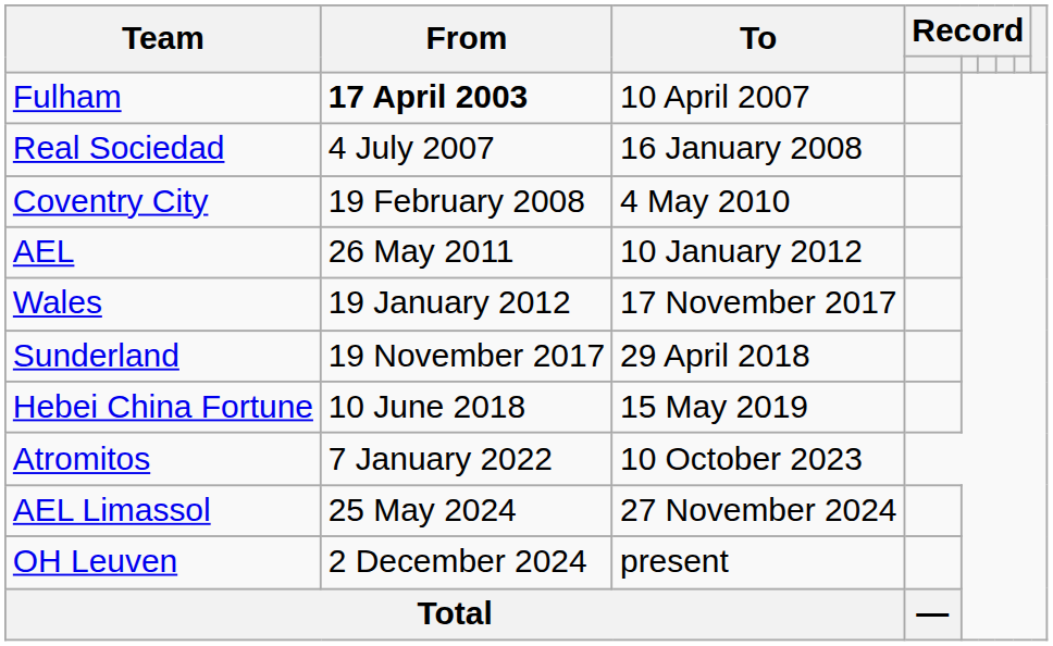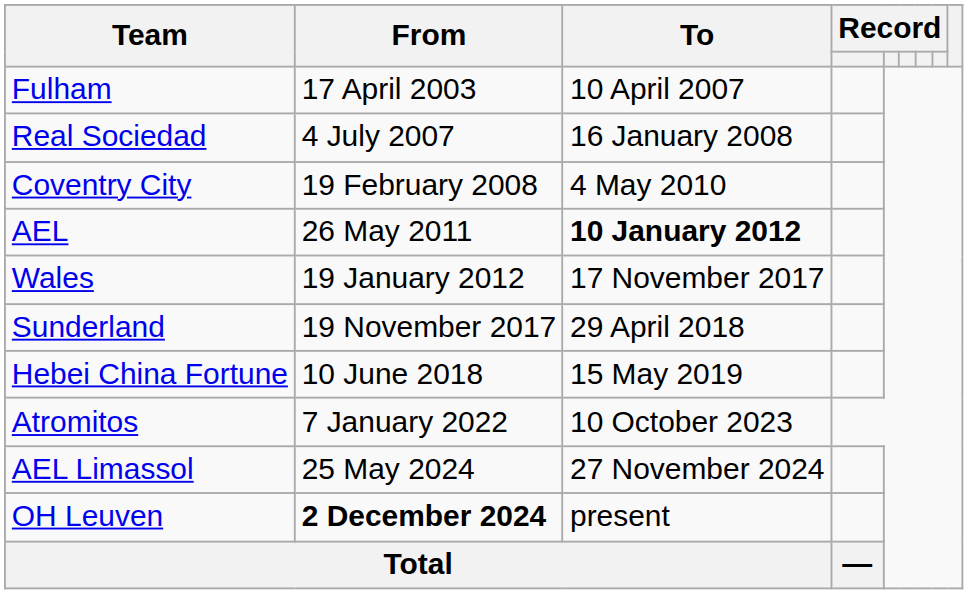Fulham | From: bold -> normal
AEL | To: normal -> bold
OH Leuven | From: normal -> bold
